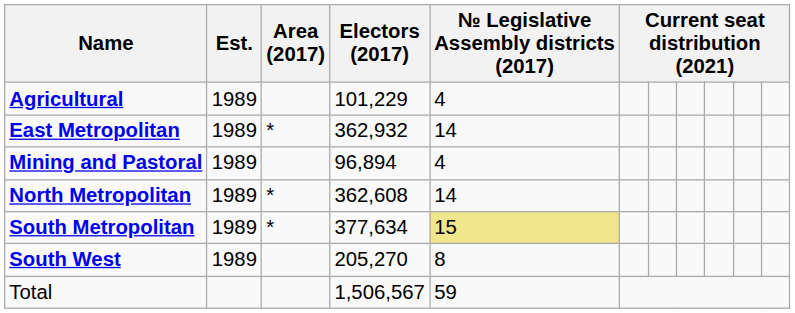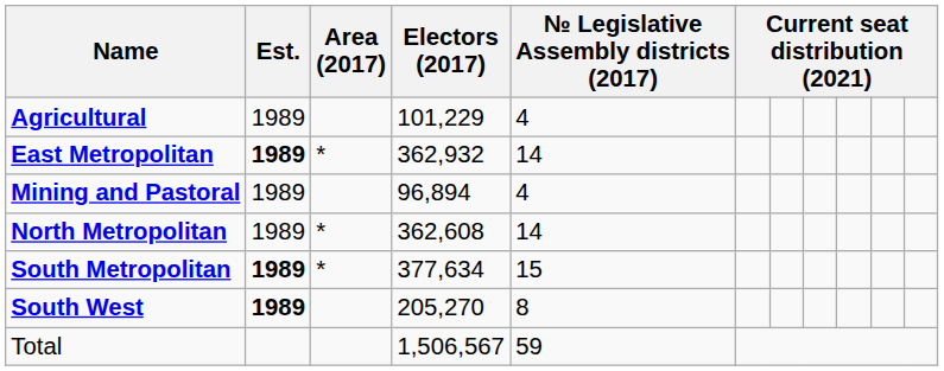East Metropolitan | Est.: normal -> bold
South Metropolitan | Est.: normal -> bold
South Metropolitan | № Legislative Assembly districts (2017): khaki background -> no background
South West | Est.: normal -> bold
